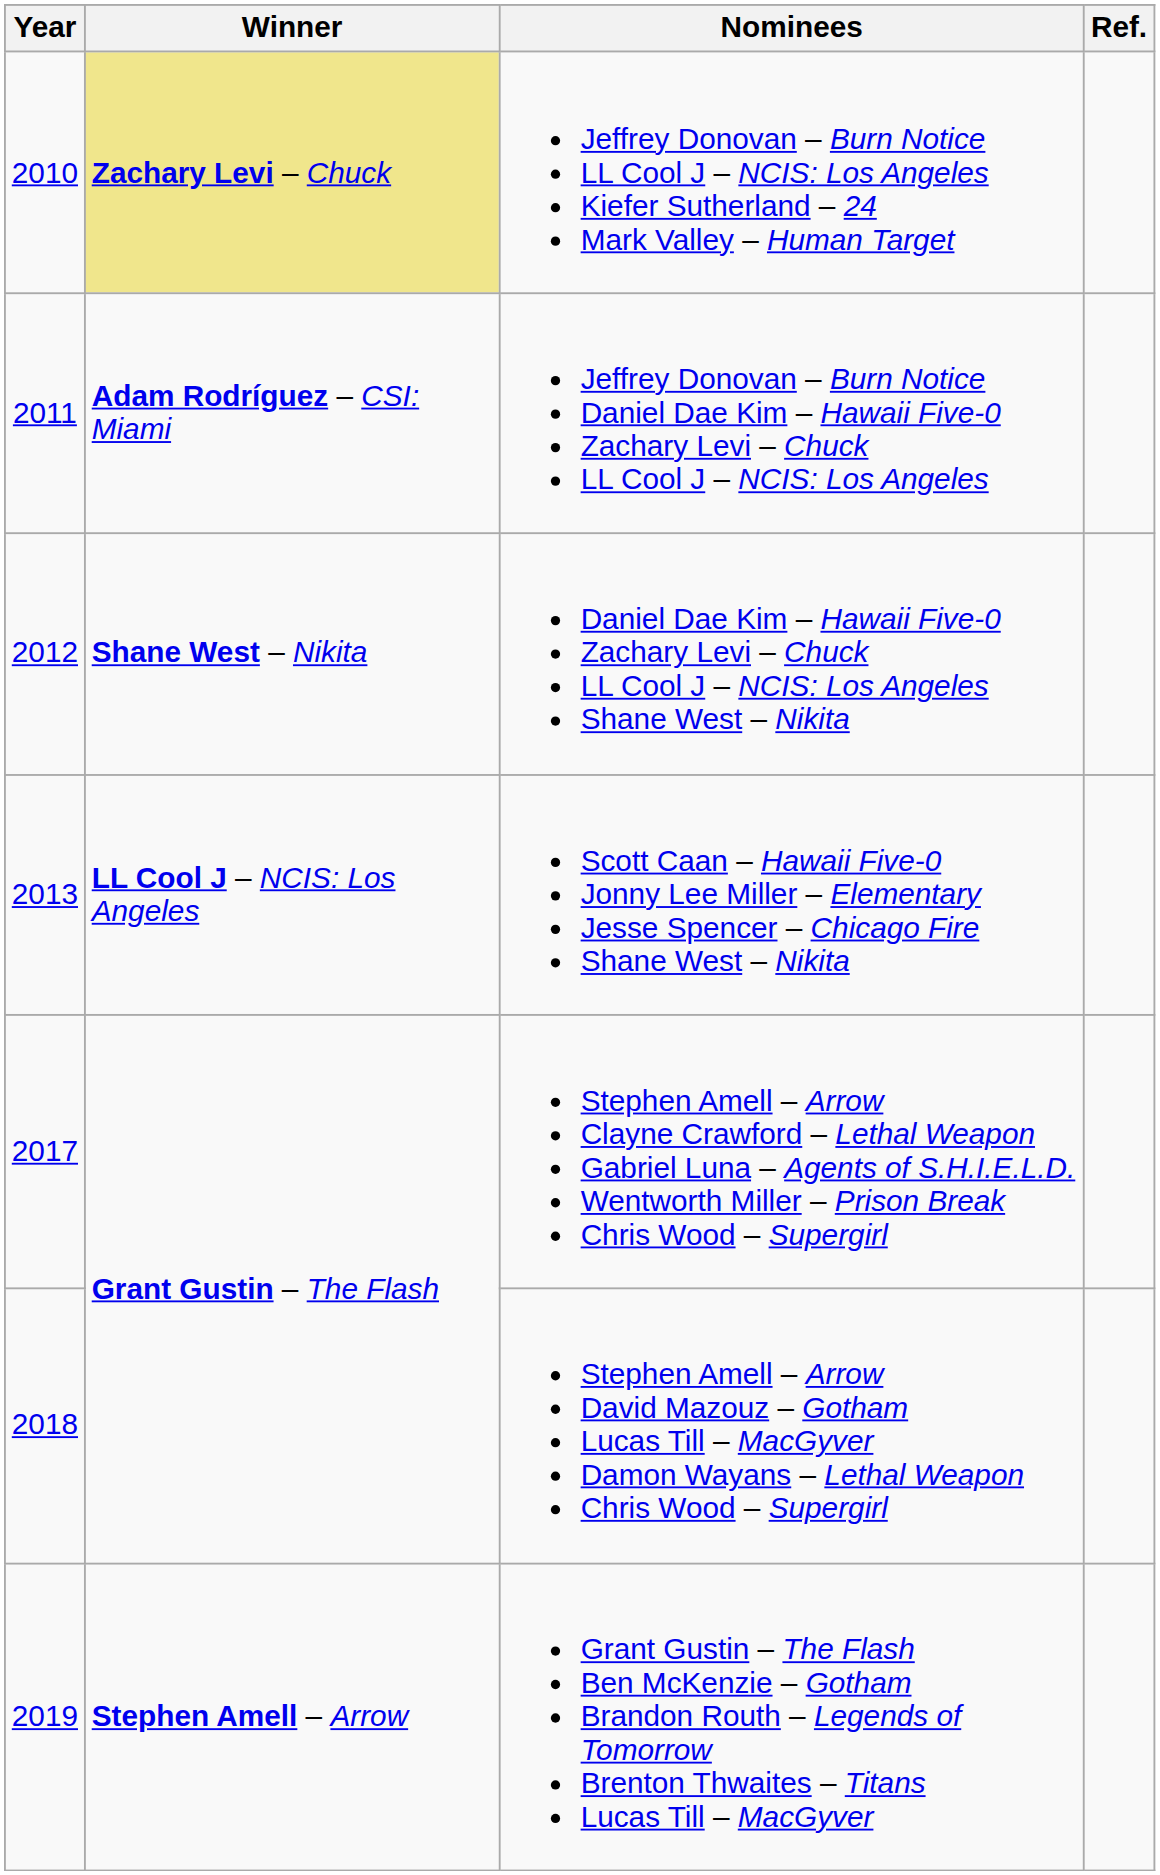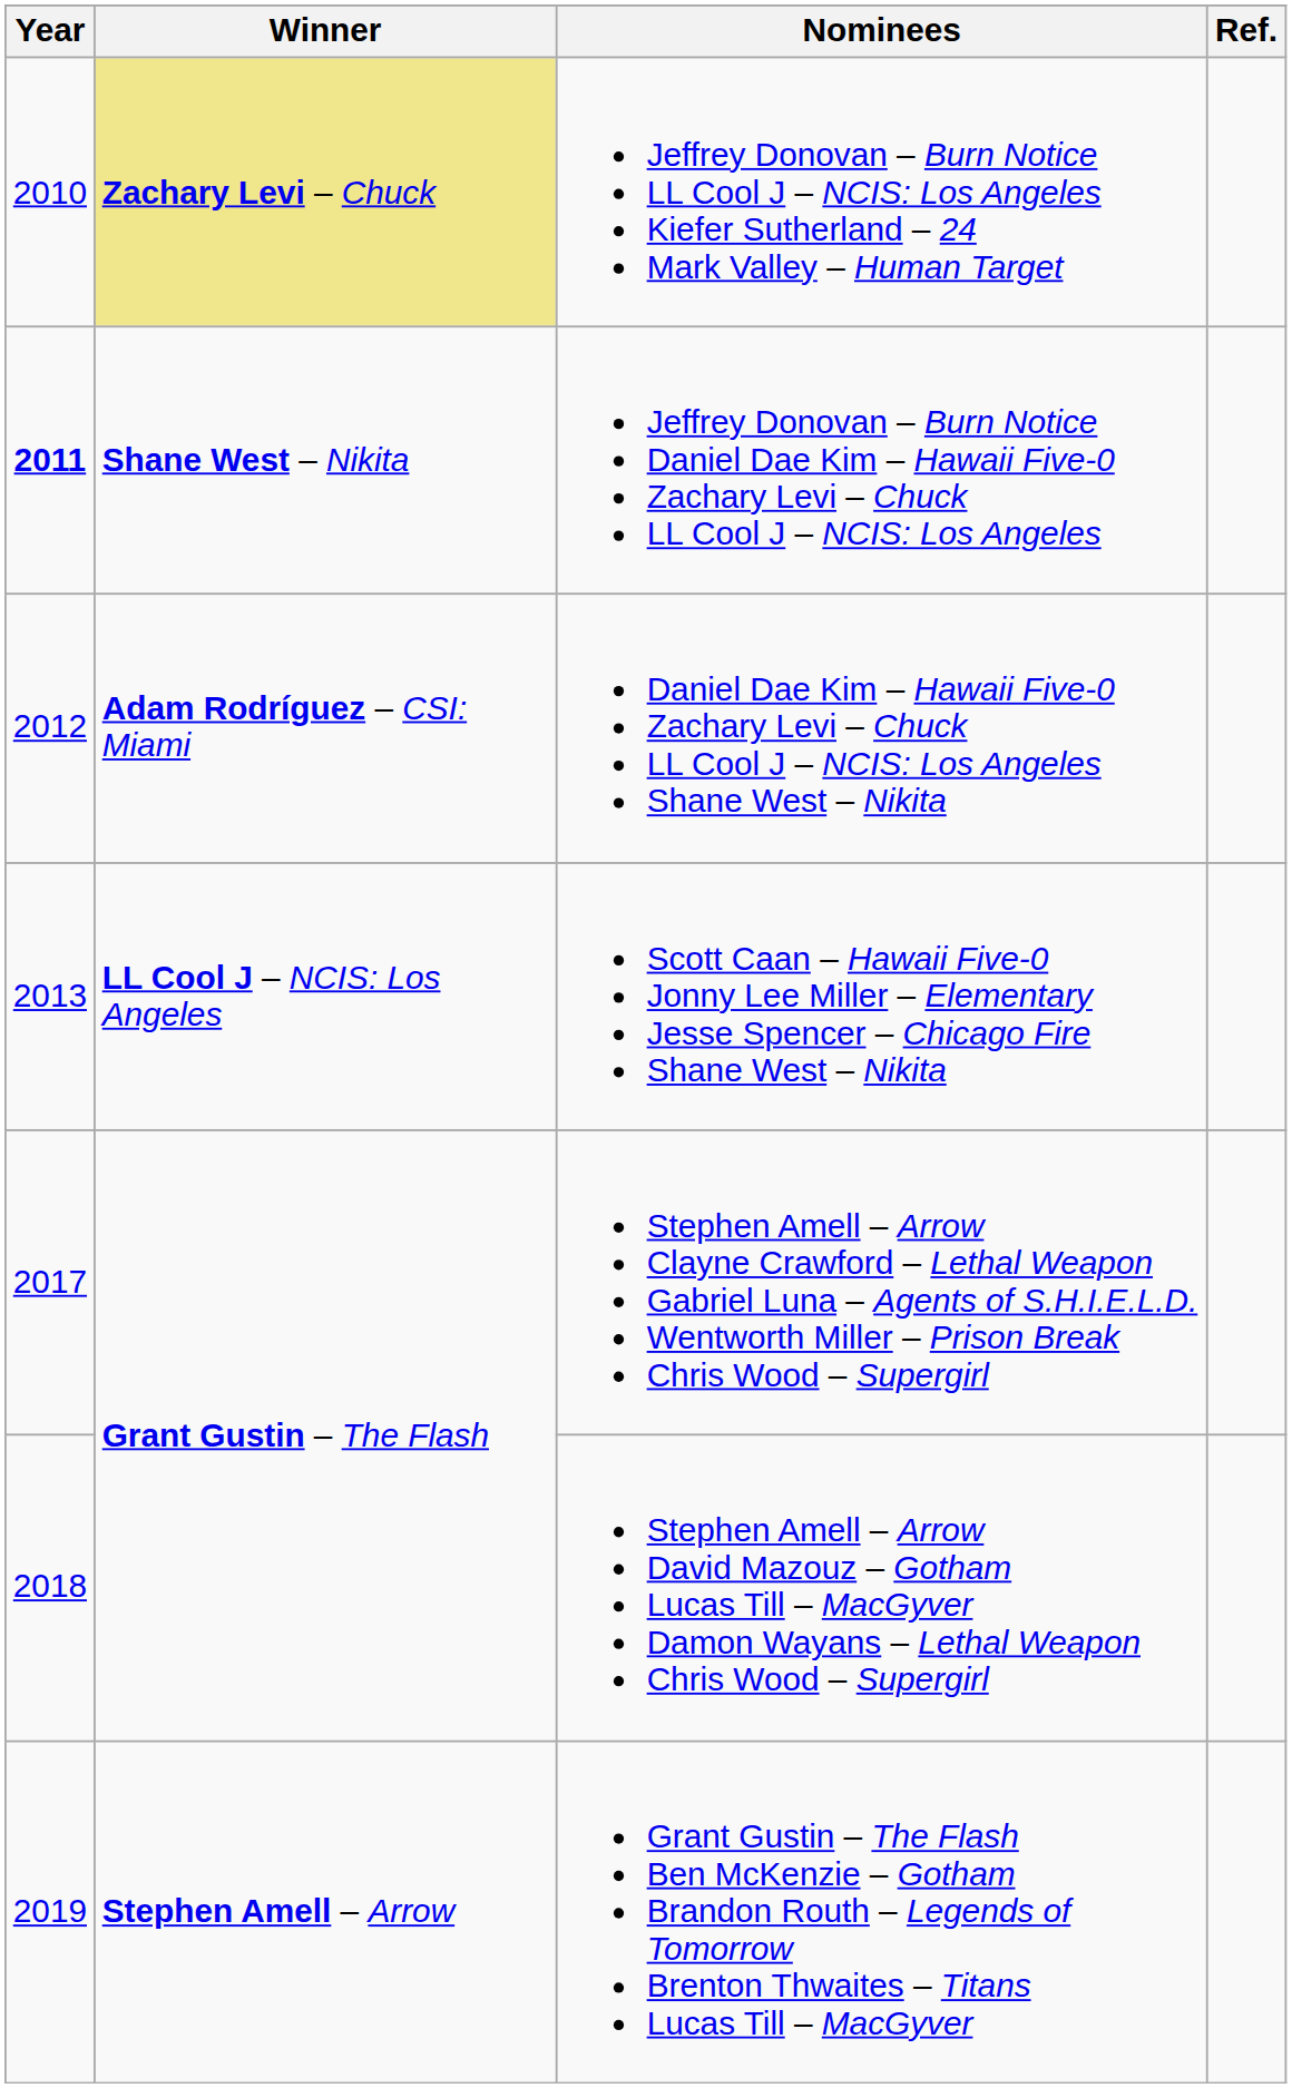row 3 | Year: normal -> bold
row 3 | Winner: Adam Rodríguez – CSI: Miami -> Shane West – Nikita
row 4 | Winner: Shane West – Nikita -> Adam Rodríguez – CSI: Miami
